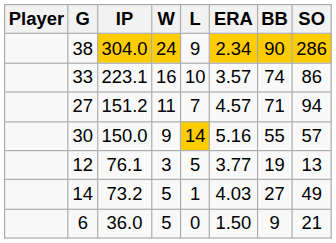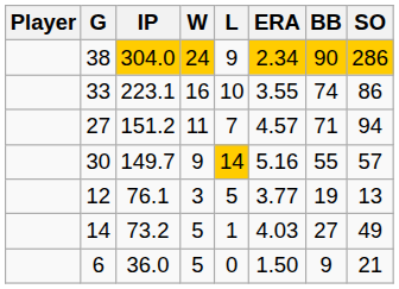33 | ERA: 3.57 -> 3.55
30 | IP: 150.0 -> 149.7
